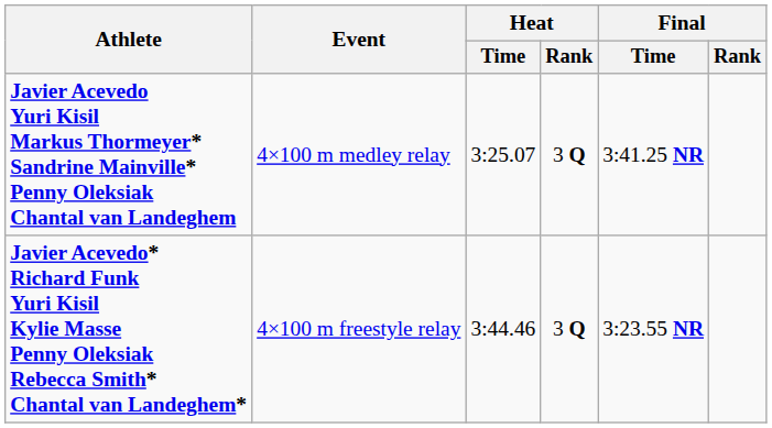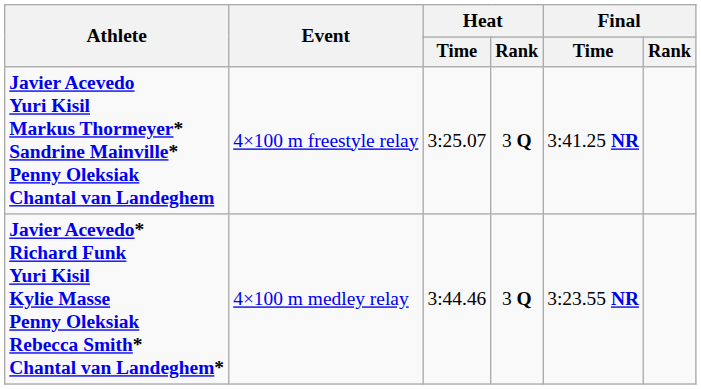row 3 | Event: 4×100 m medley relay -> 4×100 m freestyle relay
row 4 | Event: 4×100 m freestyle relay -> 4×100 m medley relay
